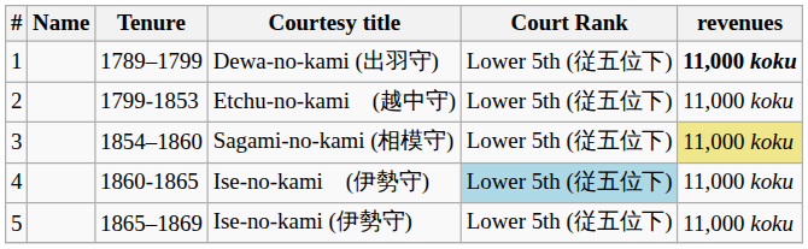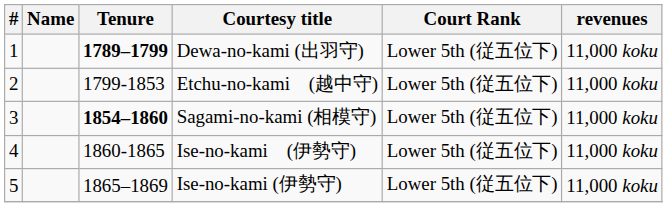1 | Tenure: normal -> bold
1 | revenues: bold -> normal
3 | Tenure: normal -> bold
3 | revenues: khaki background -> no background
4 | Court Rank: lightblue background -> no background
